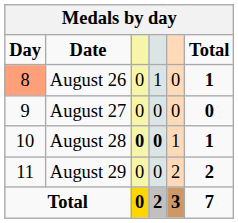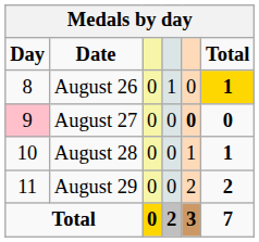August 26 | Day: lightsalmon background -> no background
August 26 | Total: no background -> gold background
August 27 | Day: no background -> pink background
August 27 | column 5: normal -> bold
August 28 | column 3: bold -> normal
August 28 | column 4: bold -> normal
